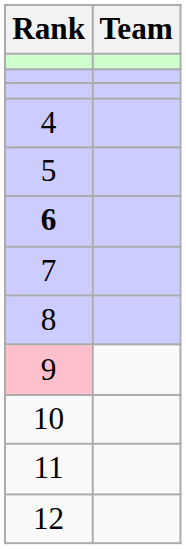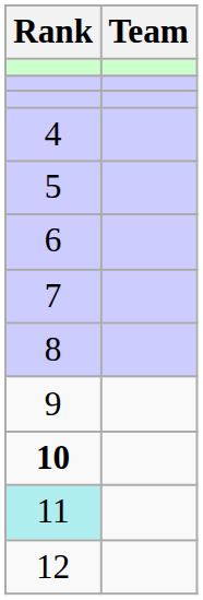row 7 | Rank: bold -> normal
row 10 | Rank: pink background -> no background
row 11 | Rank: normal -> bold
row 12 | Rank: no background -> paleturquoise background
